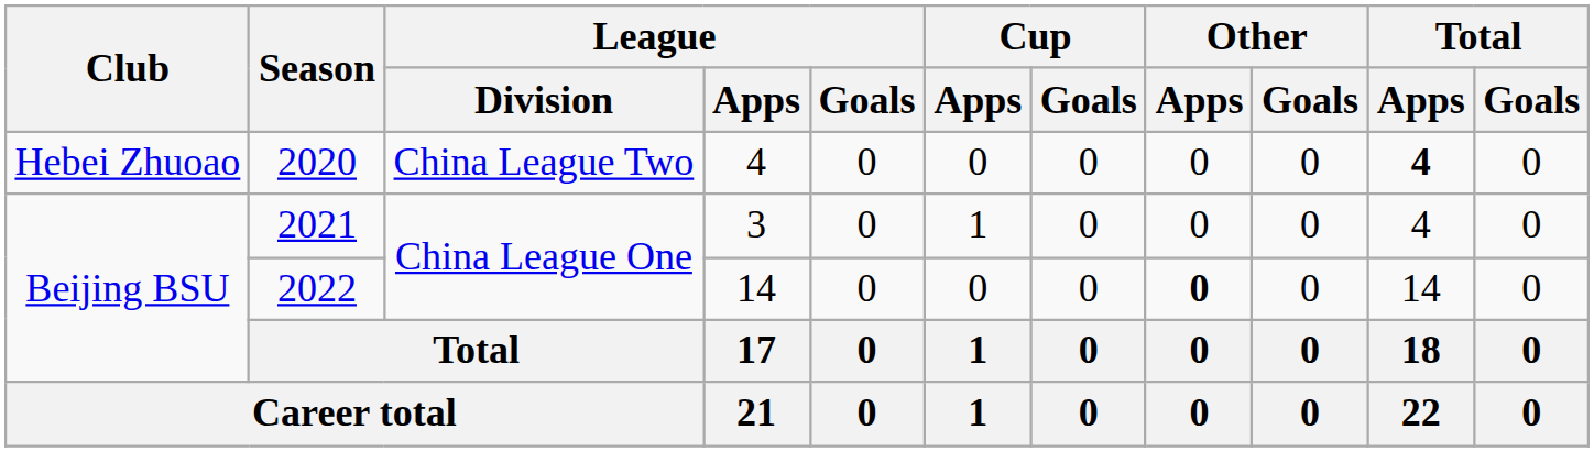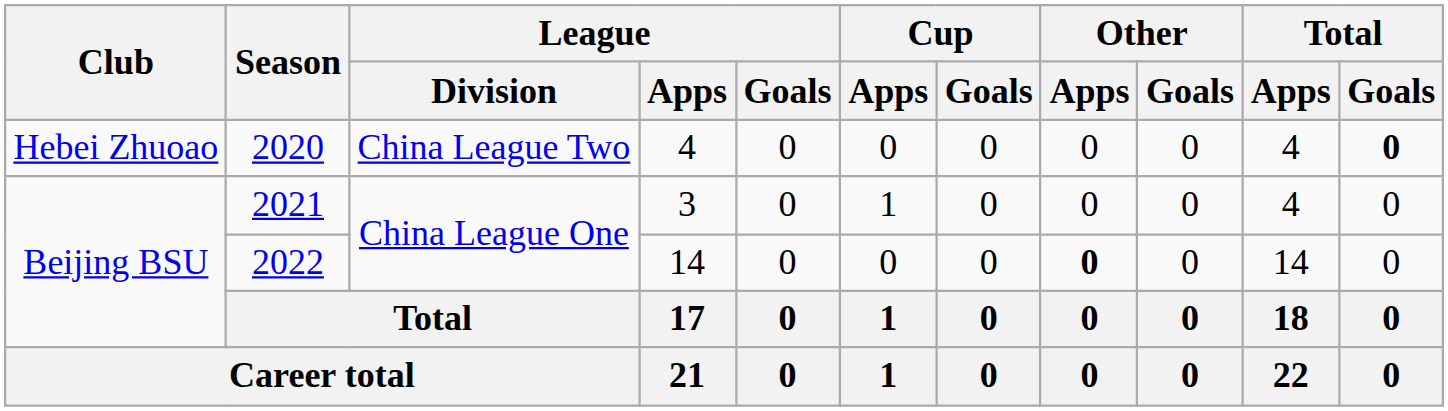2020 | Total / Apps: bold -> normal
2020 | Total / Goals: normal -> bold
